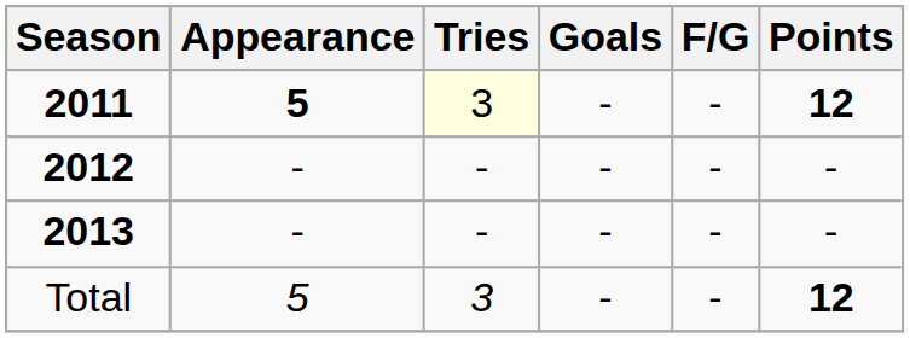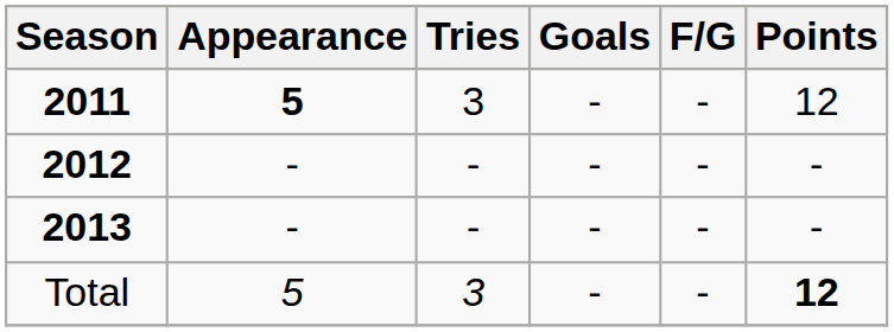2011 | Tries: lightyellow background -> no background
2011 | Points: bold -> normal
